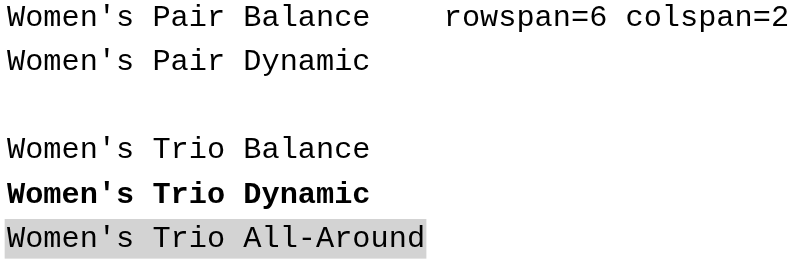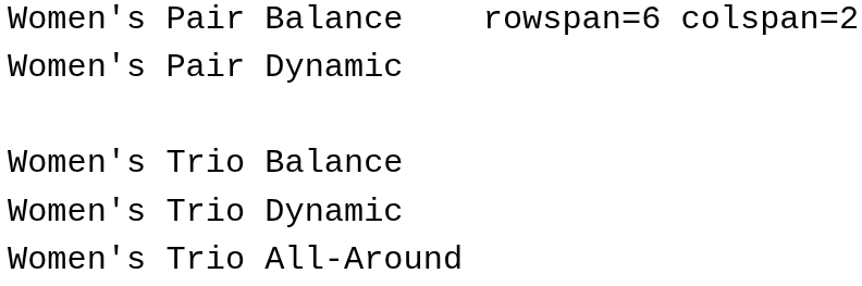Women's Trio Dynamic | column 1: bold -> normal
Women's Trio All-Around | column 1: lightgrey background -> no background
